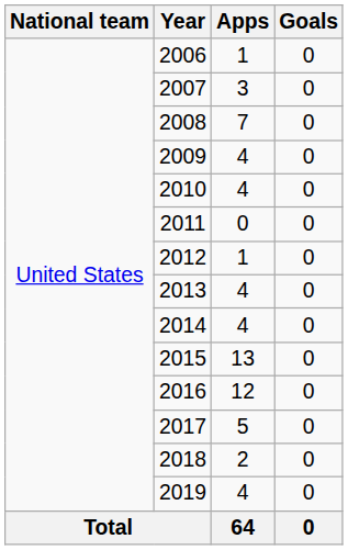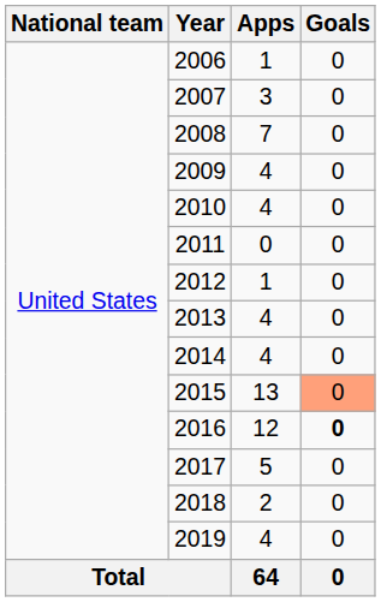2015 | Goals: no background -> lightsalmon background
2016 | Goals: normal -> bold
